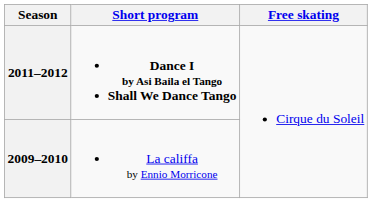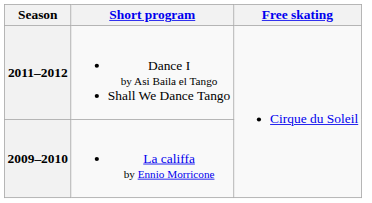2011–2012 | Short program: bold -> normal
